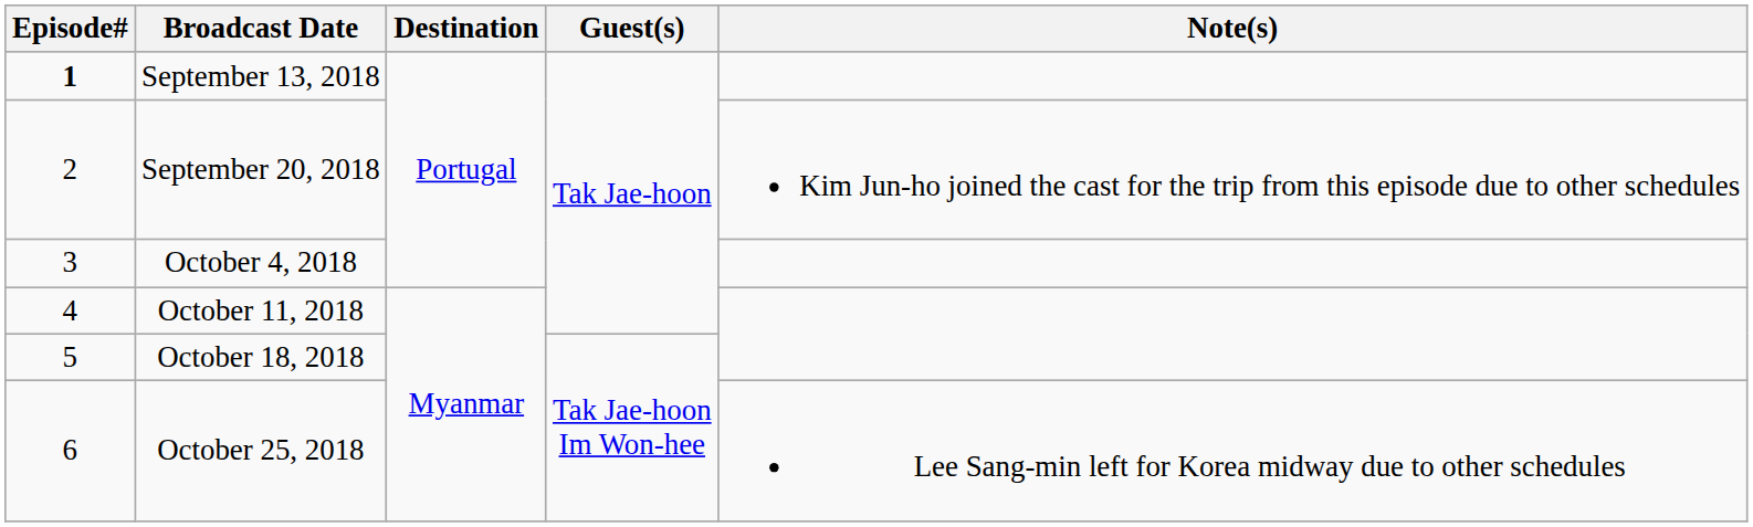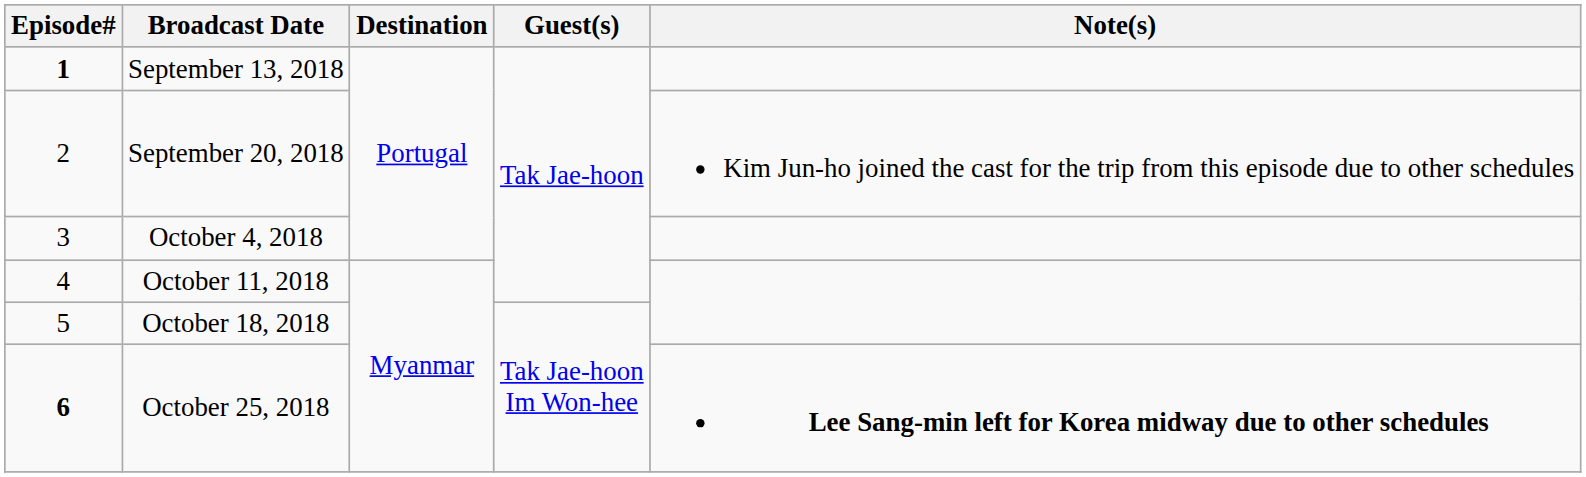October 25, 2018 | Episode#: normal -> bold
October 25, 2018 | Note(s): normal -> bold
